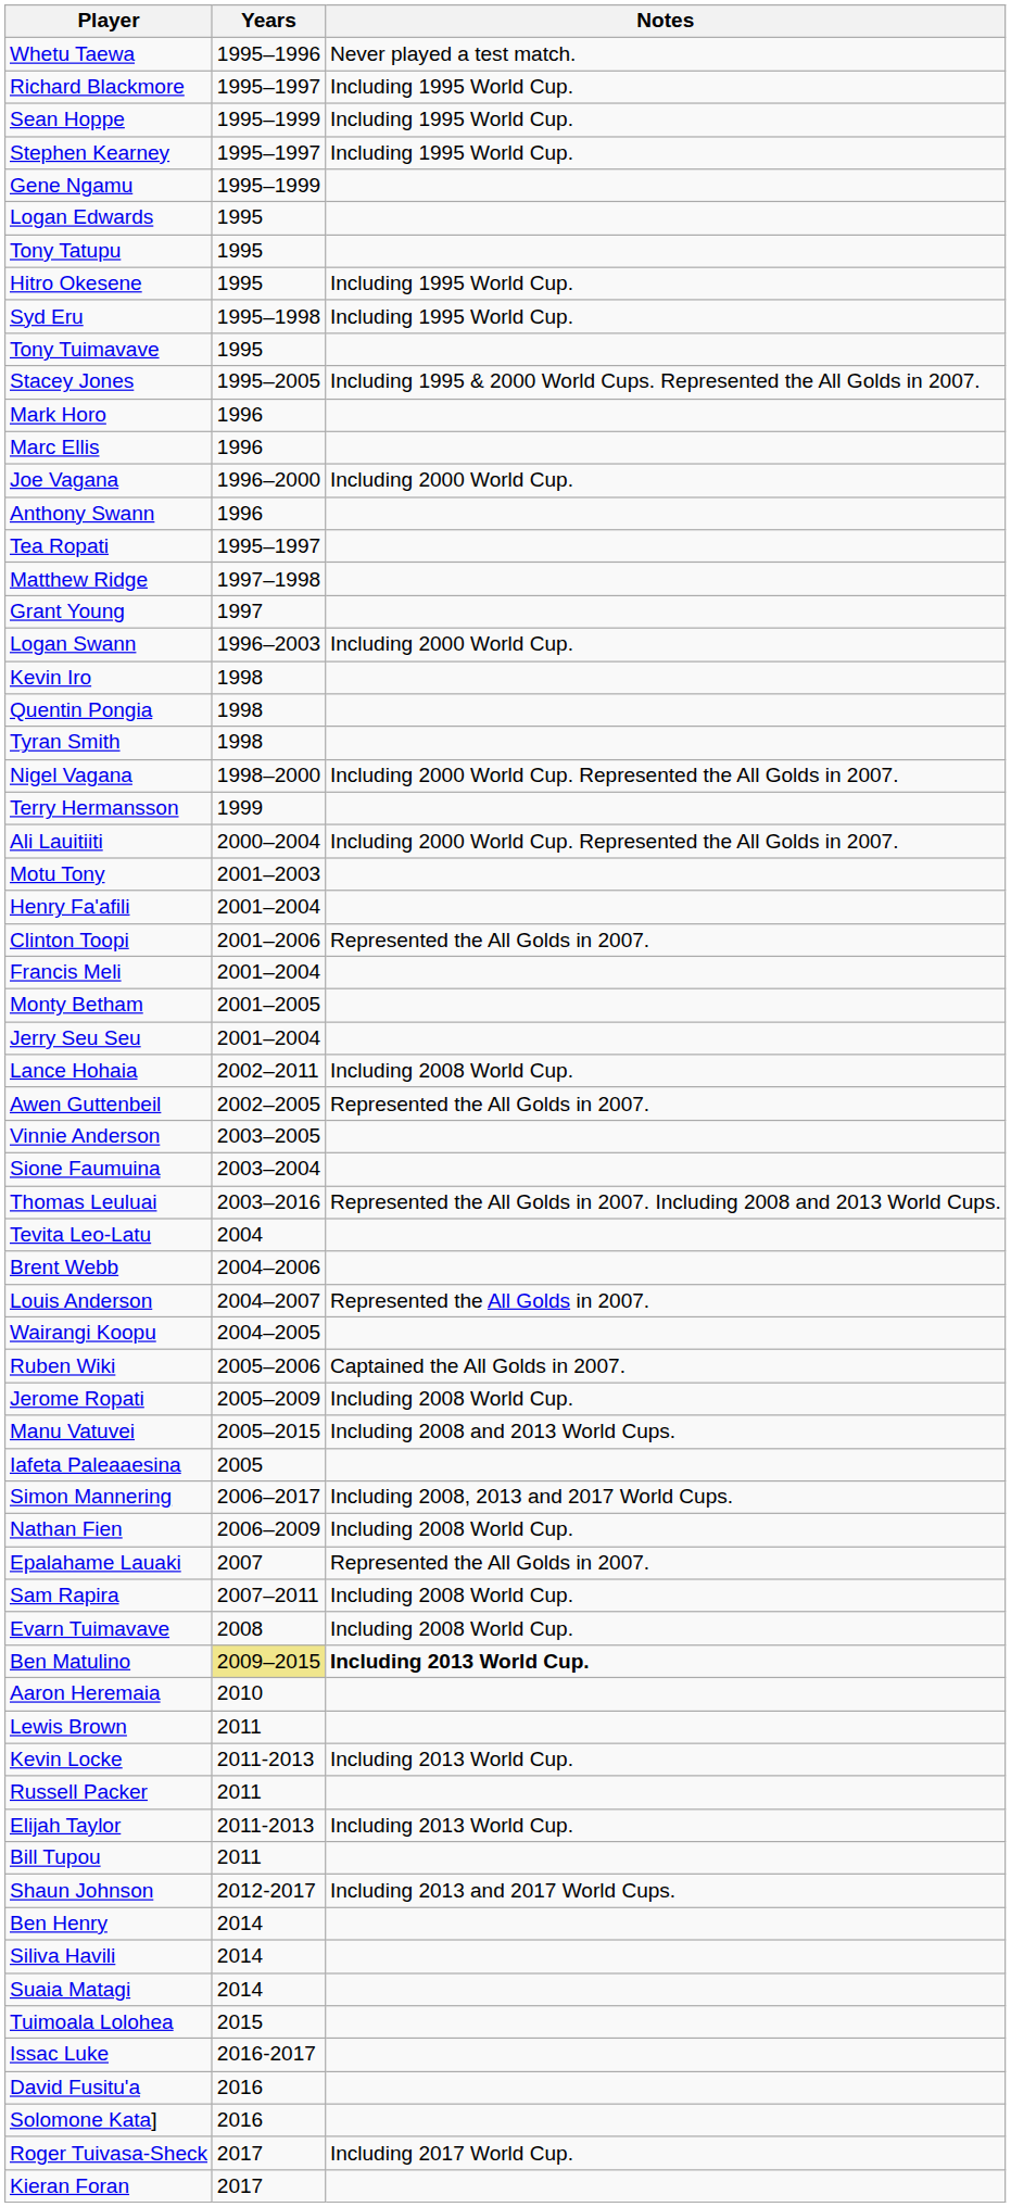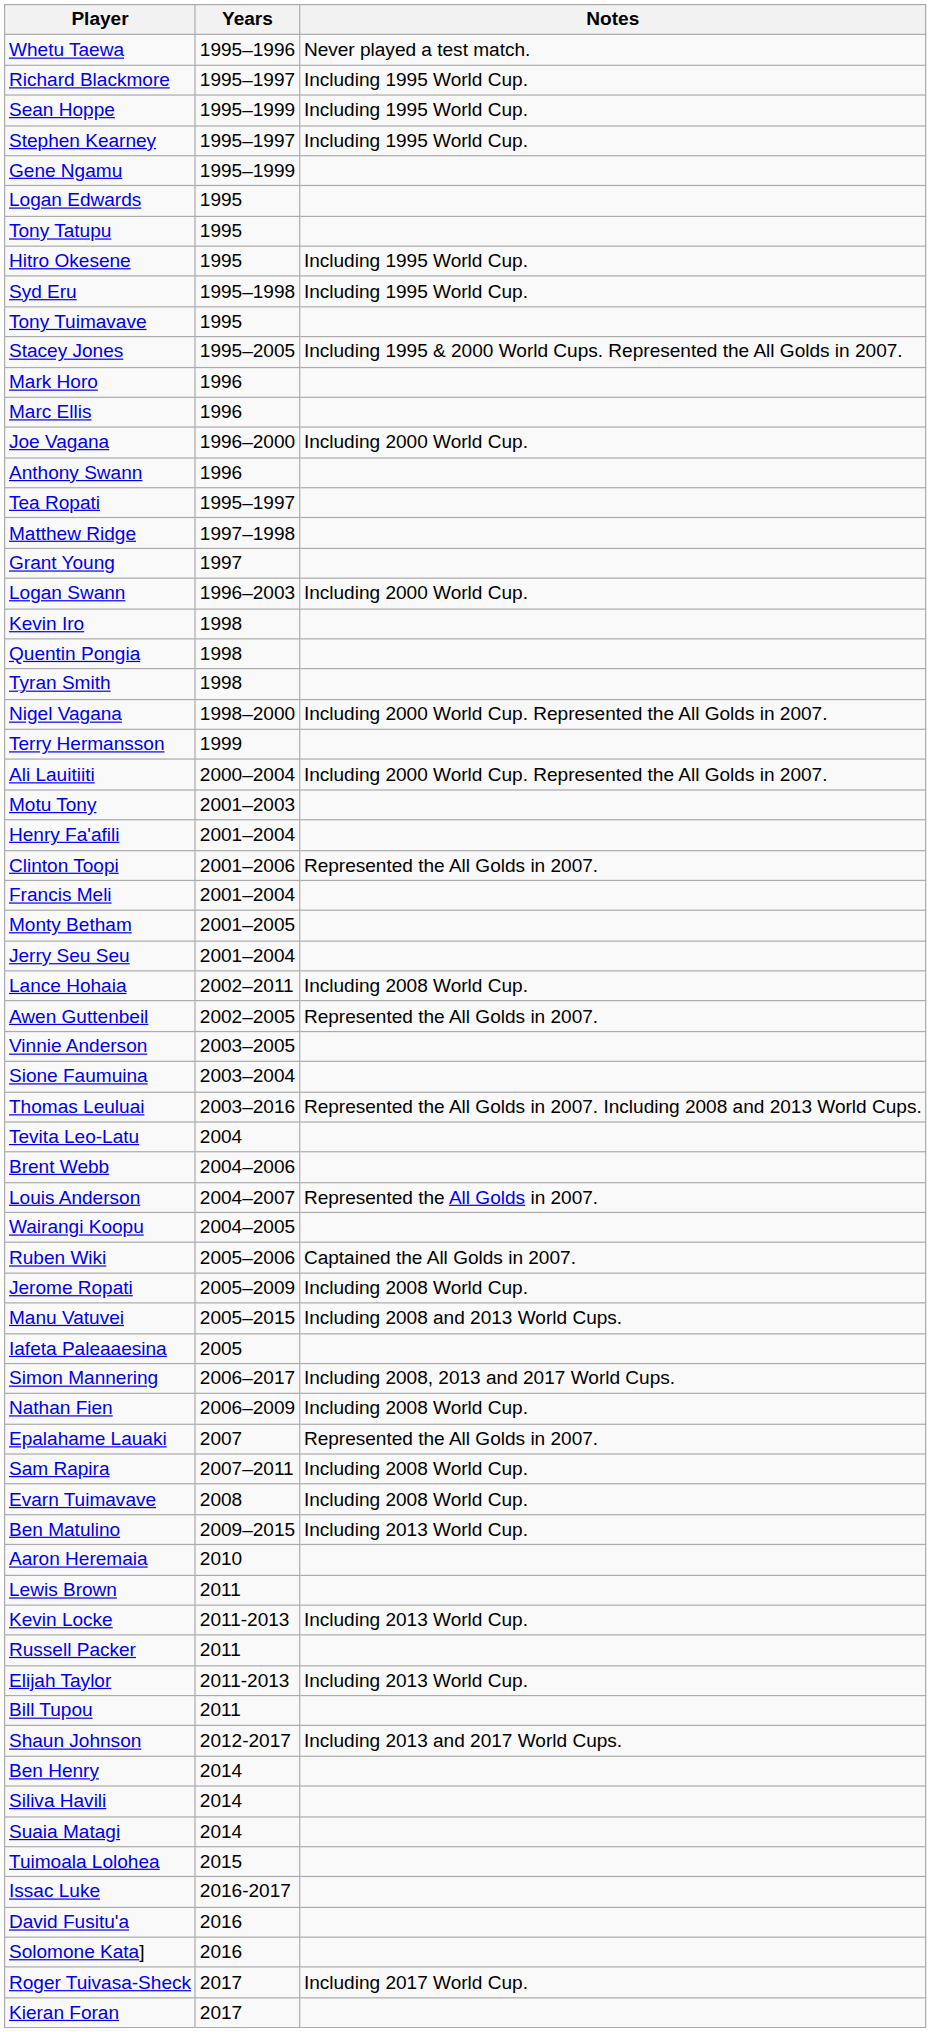Ben Matulino | Years: khaki background -> no background
Ben Matulino | Notes: bold -> normal
